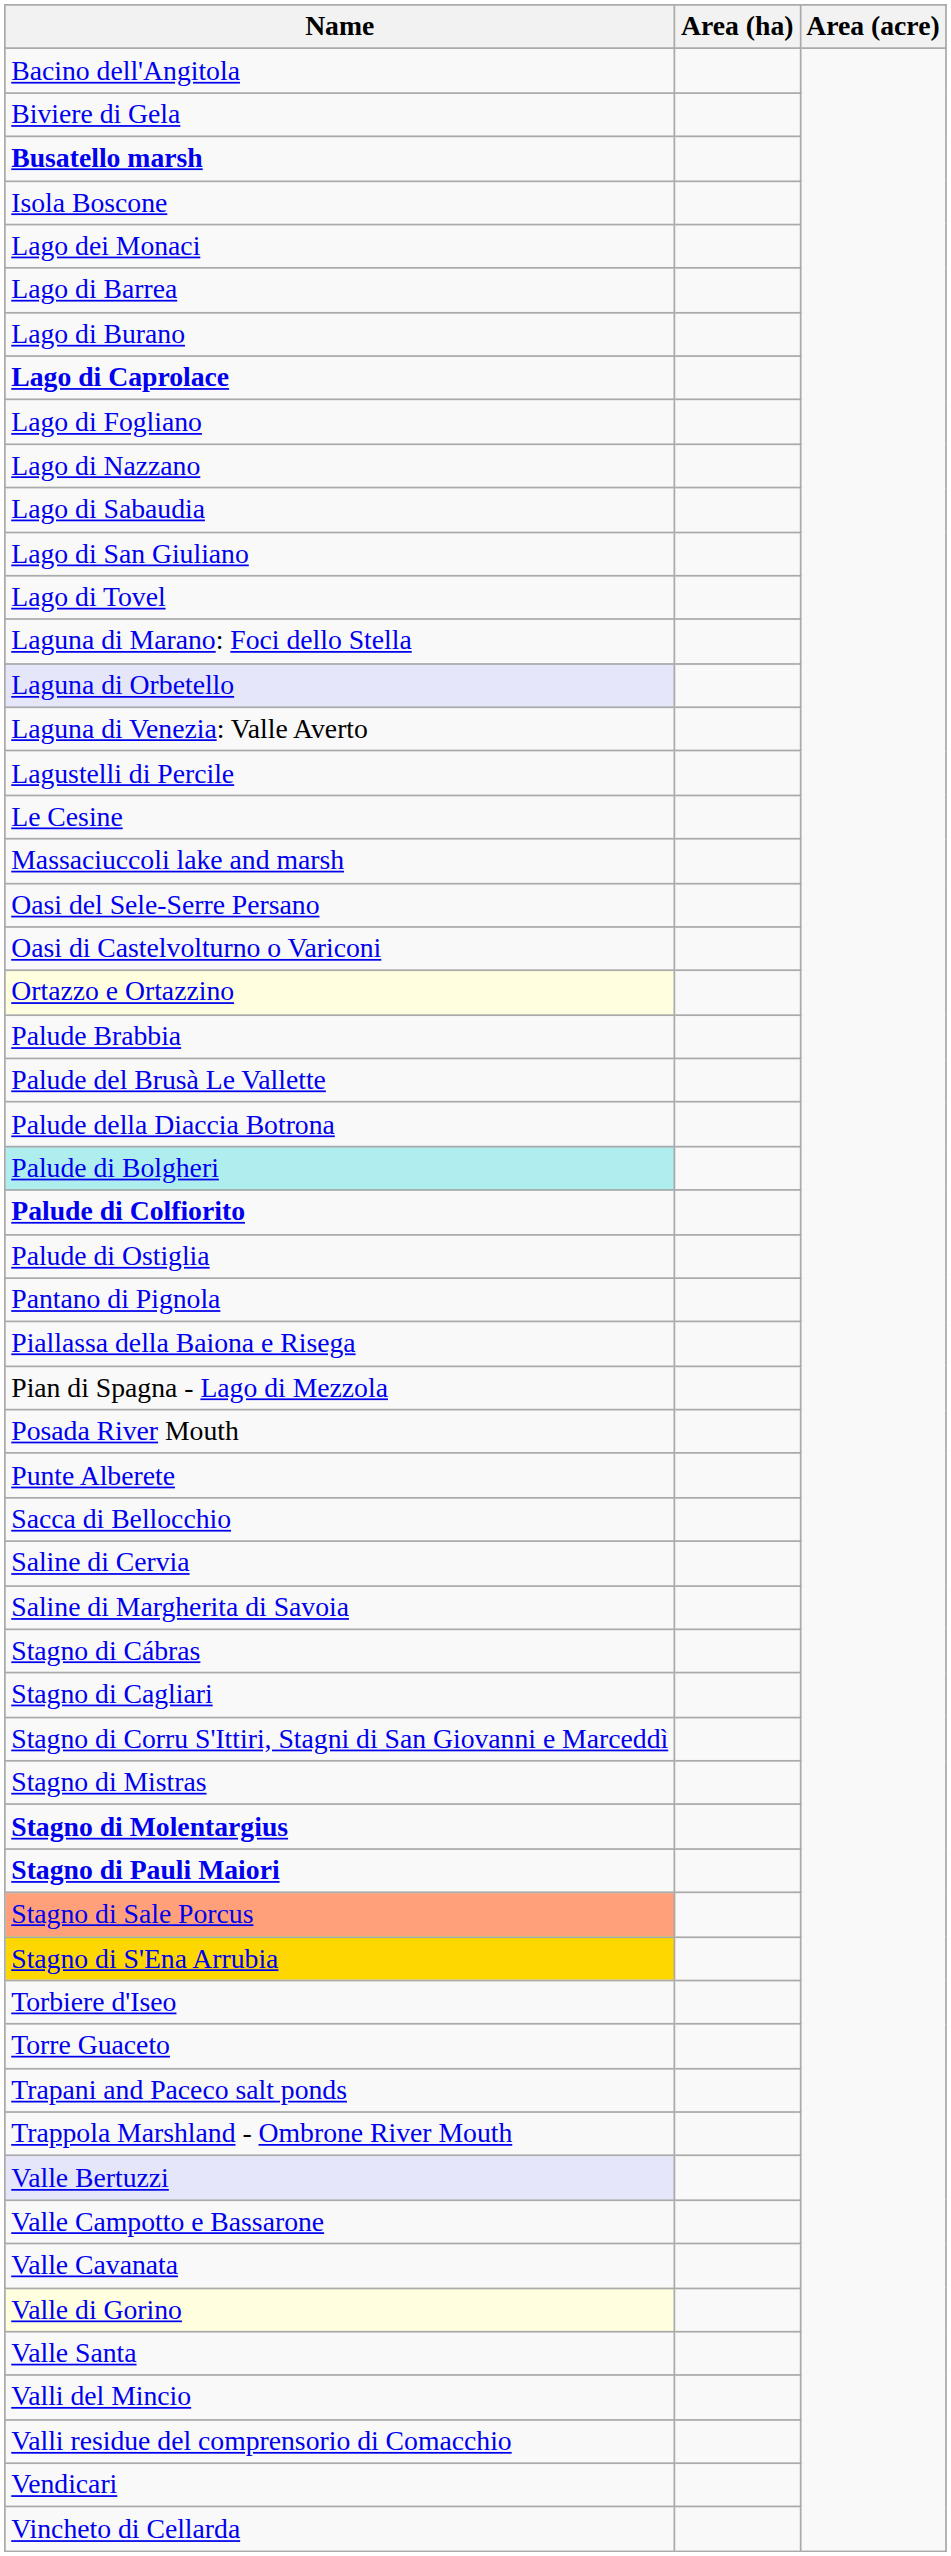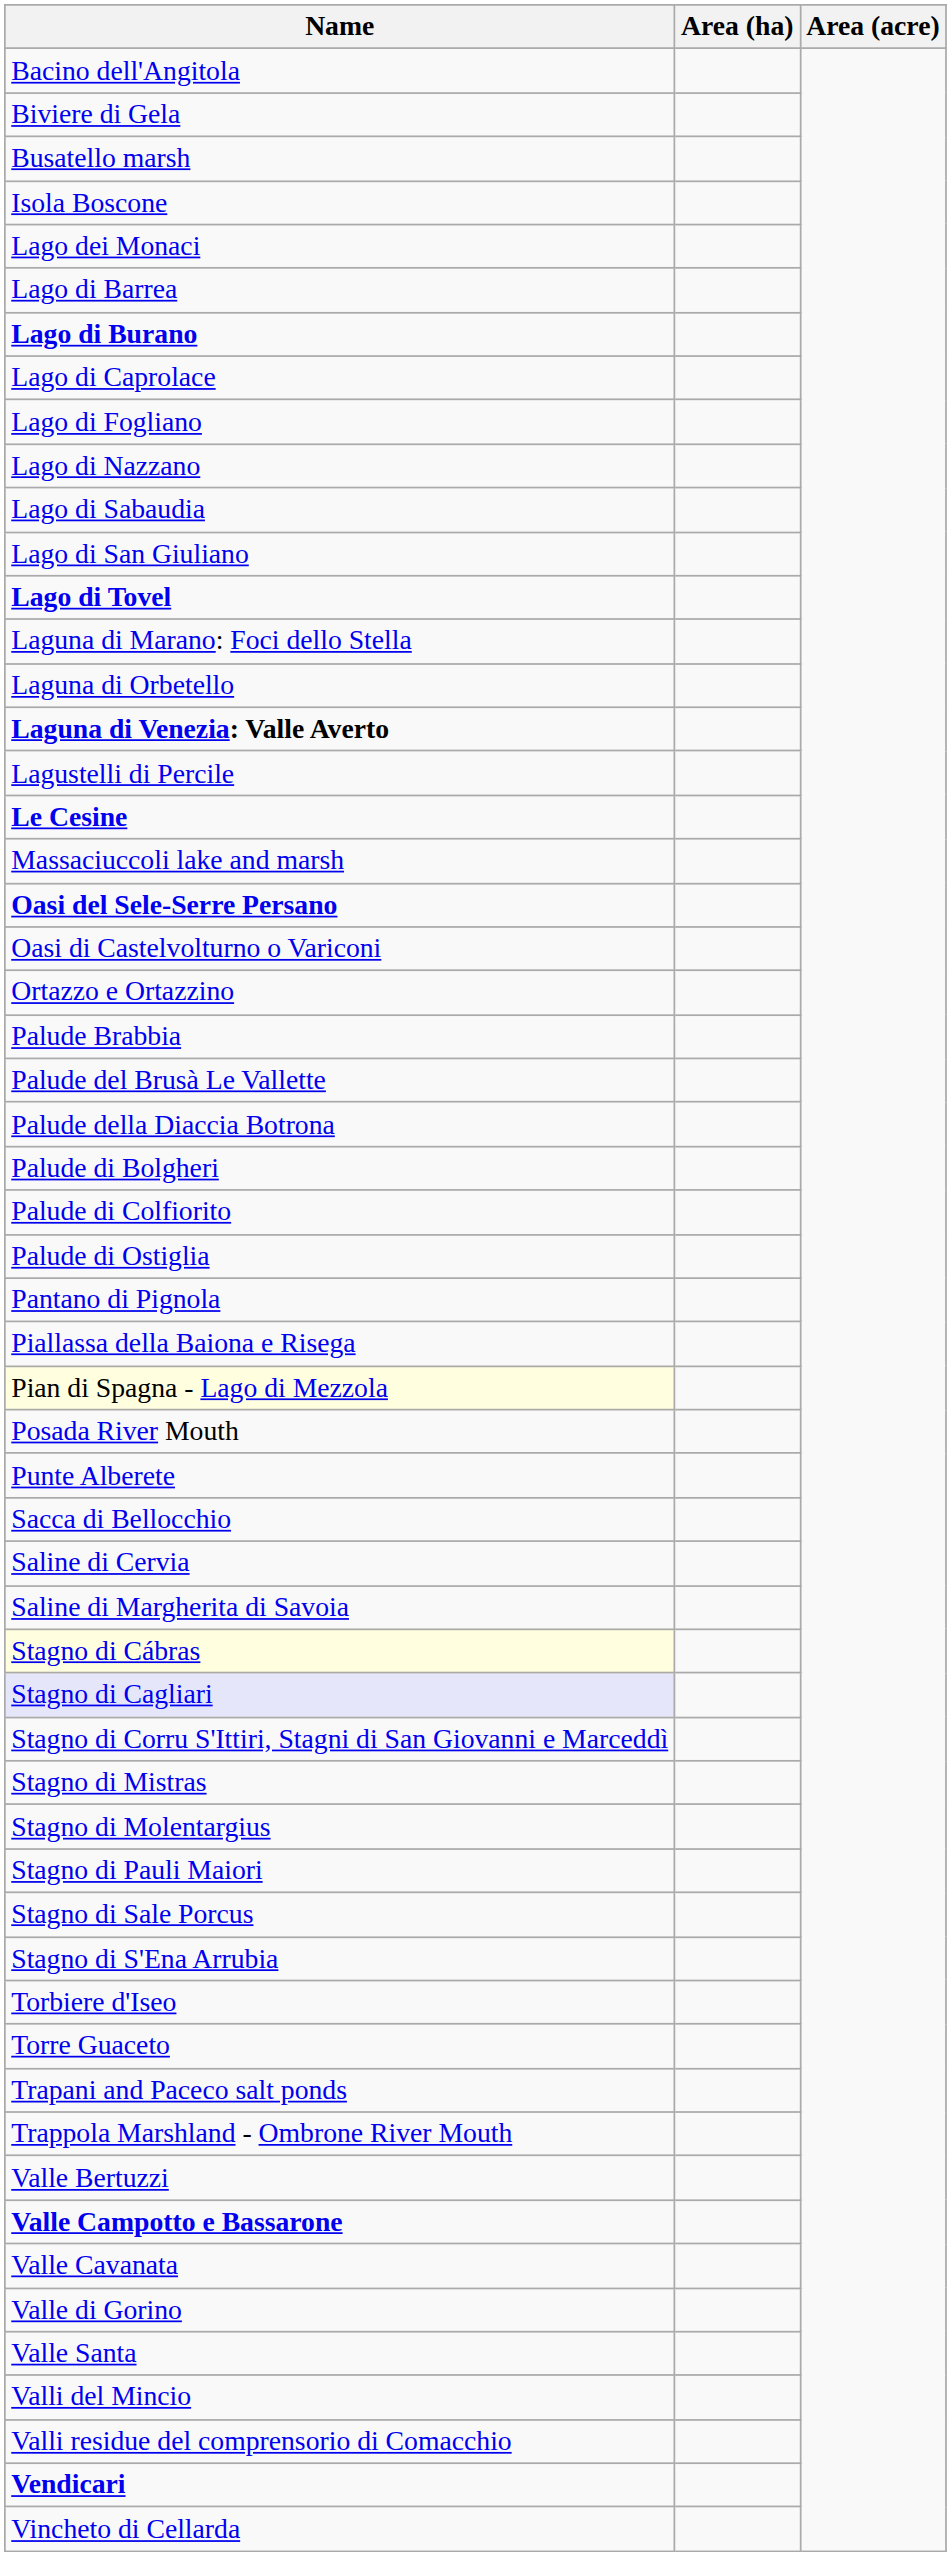Busatello marsh | Name: bold -> normal
Lago di Burano | Name: normal -> bold
Lago di Caprolace | Name: bold -> normal
Lago di Tovel | Name: normal -> bold
Laguna di Orbetello | Name: lavender background -> no background
Laguna di Venezia: Valle Averto | Name: normal -> bold
Le Cesine | Name: normal -> bold
Oasi del Sele-Serre Persano | Name: normal -> bold
Ortazzo e Ortazzino | Name: lightyellow background -> no background
Palude di Bolgheri | Name: paleturquoise background -> no background
Palude di Colfiorito | Name: bold -> normal
Pian di Spagna - Lago di Mezzola | Name: no background -> lightyellow background
Stagno di Cábras | Name: no background -> lightyellow background
Stagno di Cagliari | Name: no background -> lavender background
Stagno di Molentargius | Name: bold -> normal
Stagno di Pauli Maiori | Name: bold -> normal
Stagno di Sale Porcus | Name: lightsalmon background -> no background
Stagno di S'Ena Arrubia | Name: gold background -> no background
Valle Bertuzzi | Name: lavender background -> no background
Valle Campotto e Bassarone | Name: normal -> bold
Valle di Gorino | Name: lightyellow background -> no background
Vendicari | Name: normal -> bold
